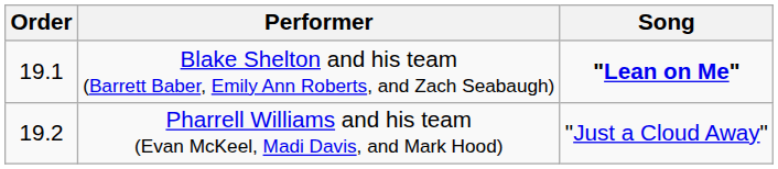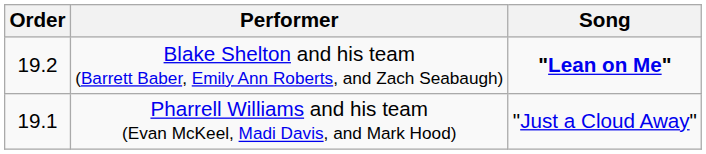row 2 | Order: 19.1 -> 19.2
row 3 | Order: 19.2 -> 19.1
